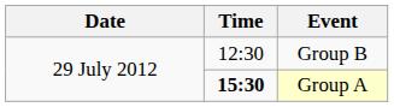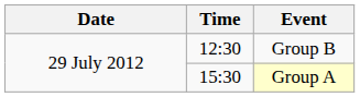Group A | Time: bold -> normal
